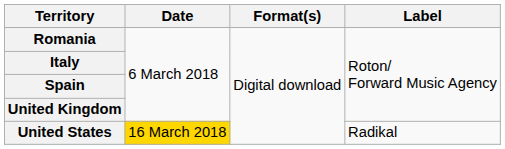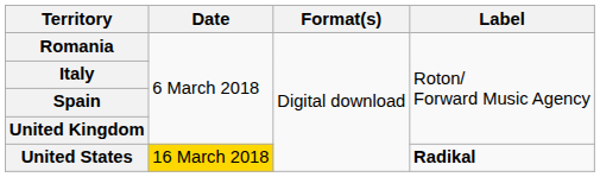United States | Label: normal -> bold
